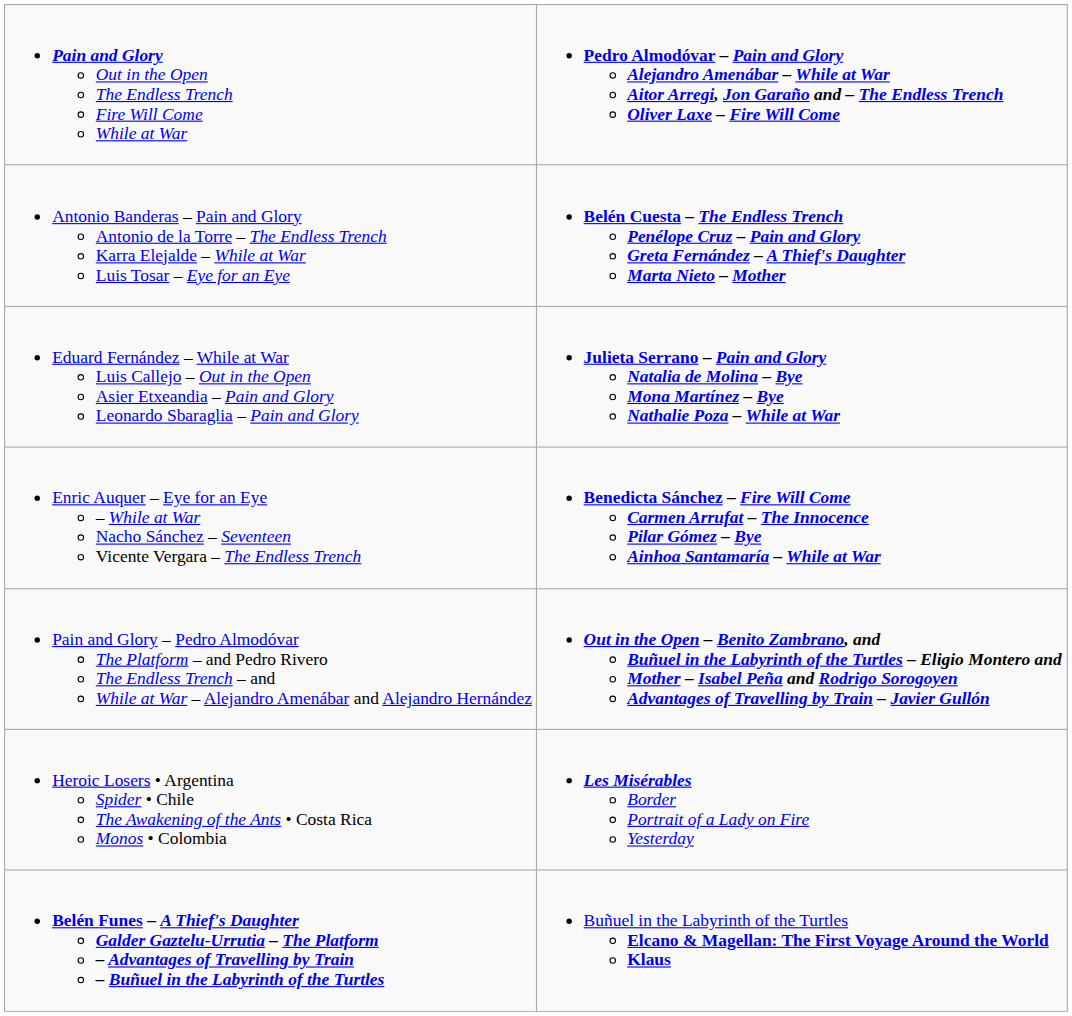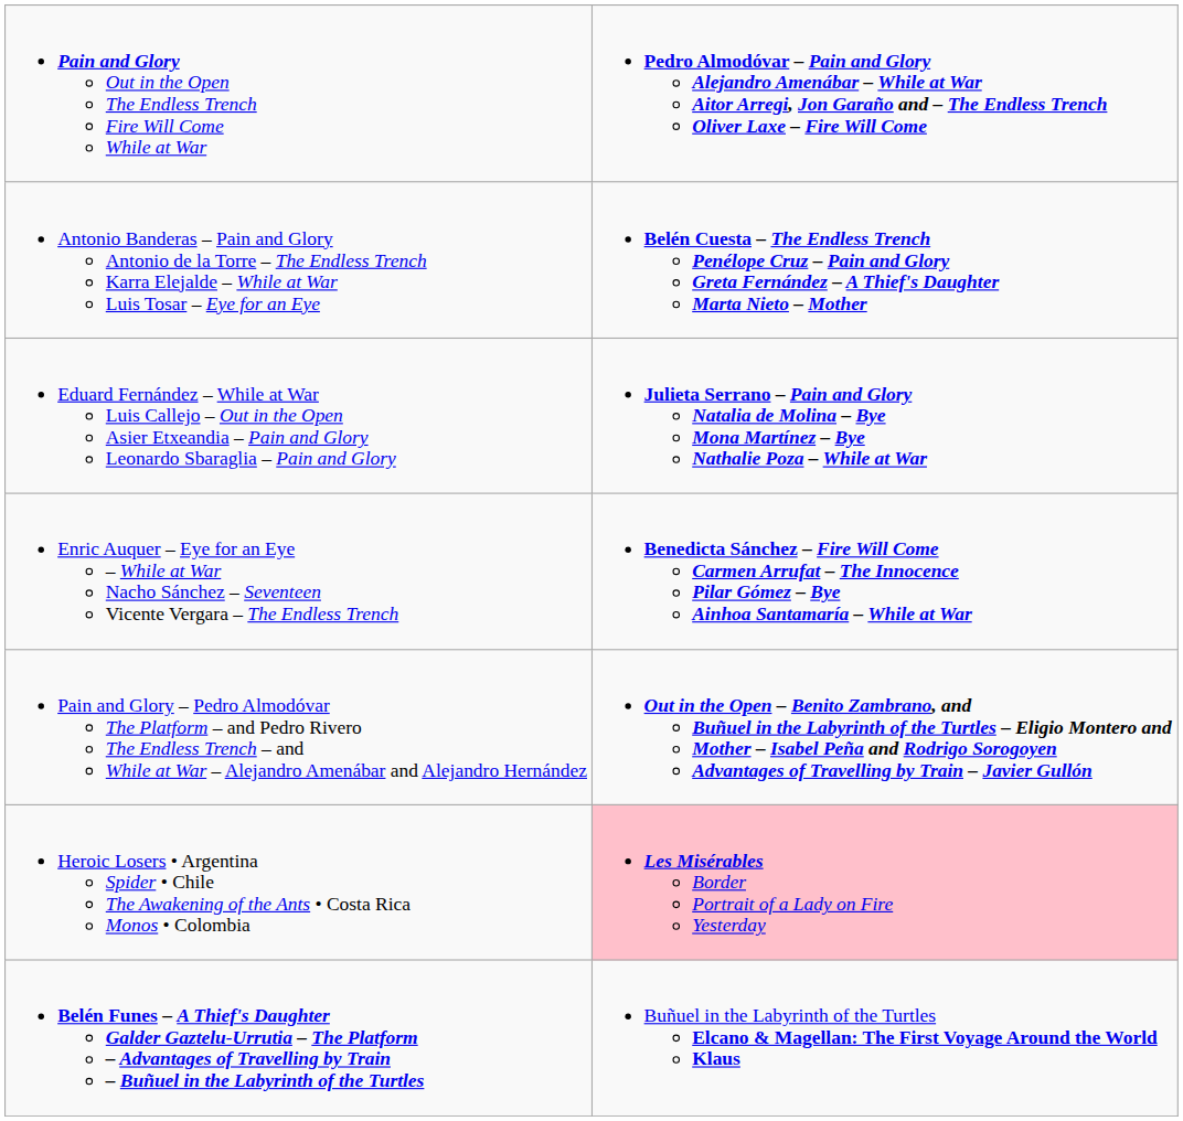row 6 | column 2: no background -> pink background
